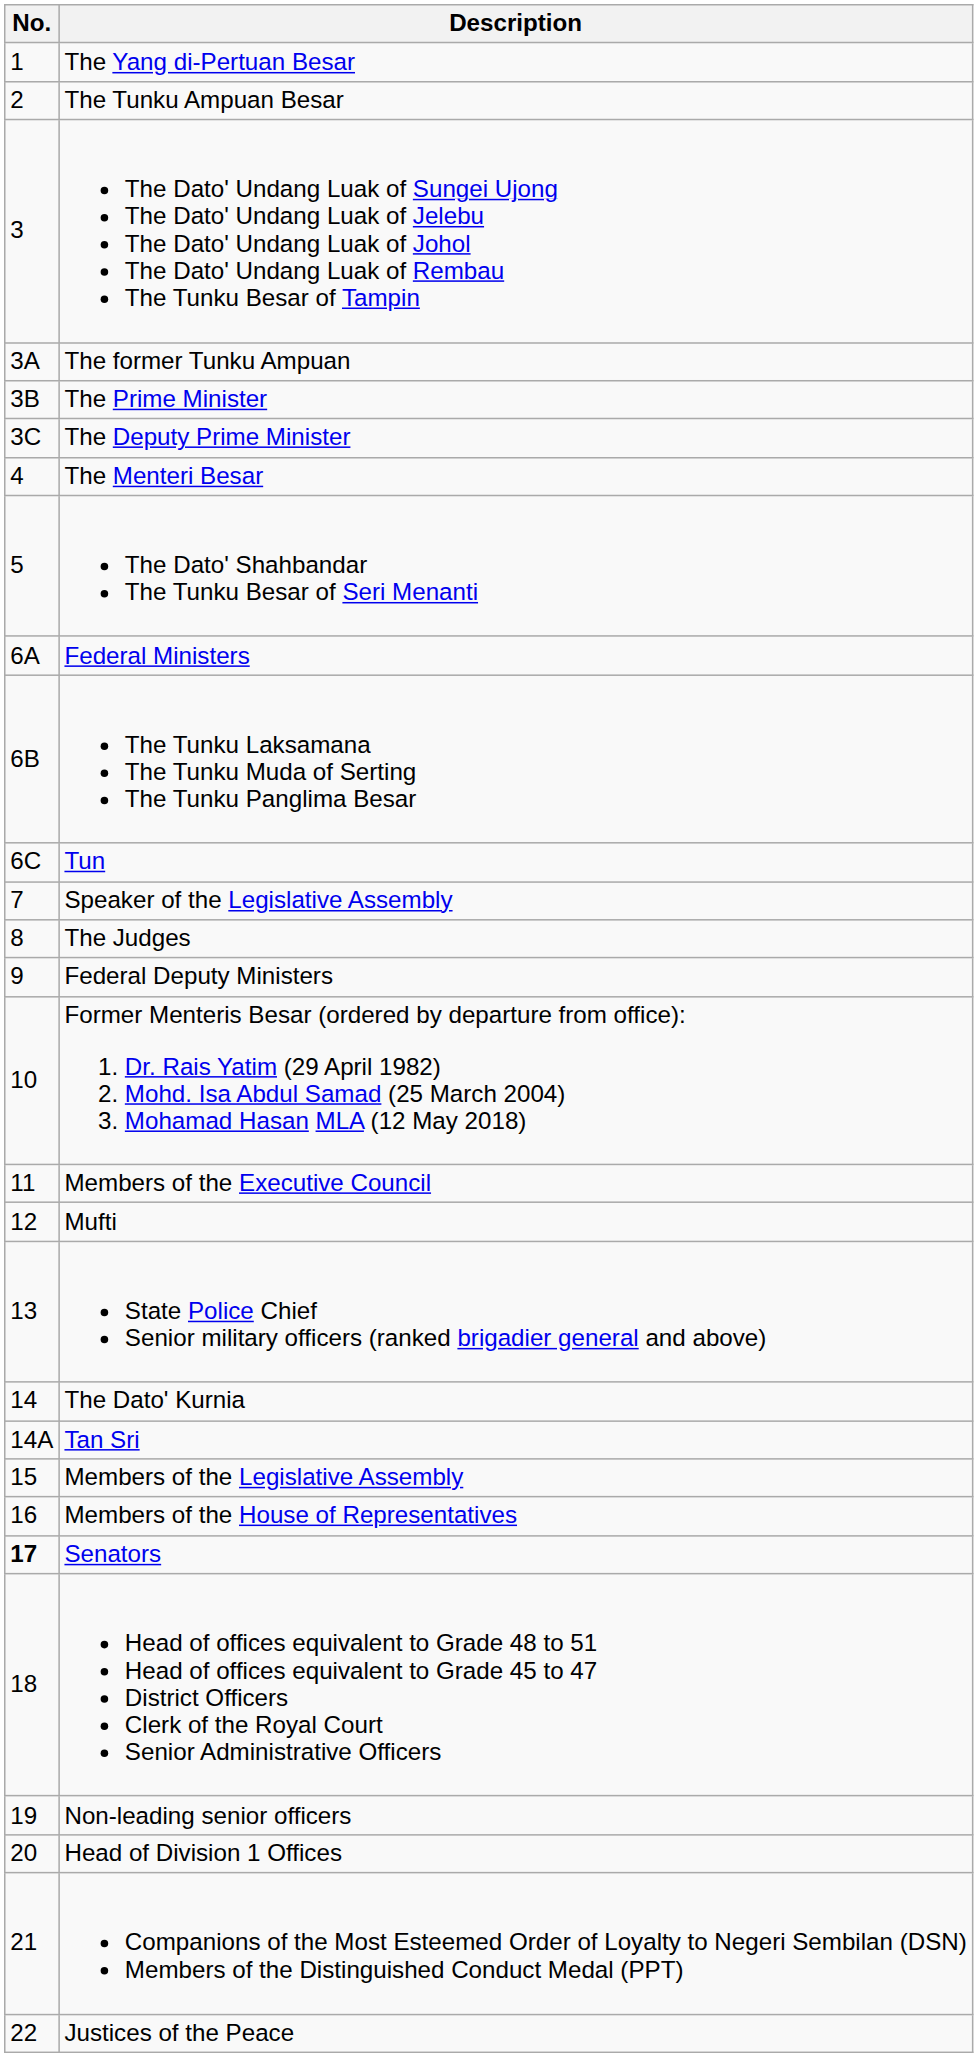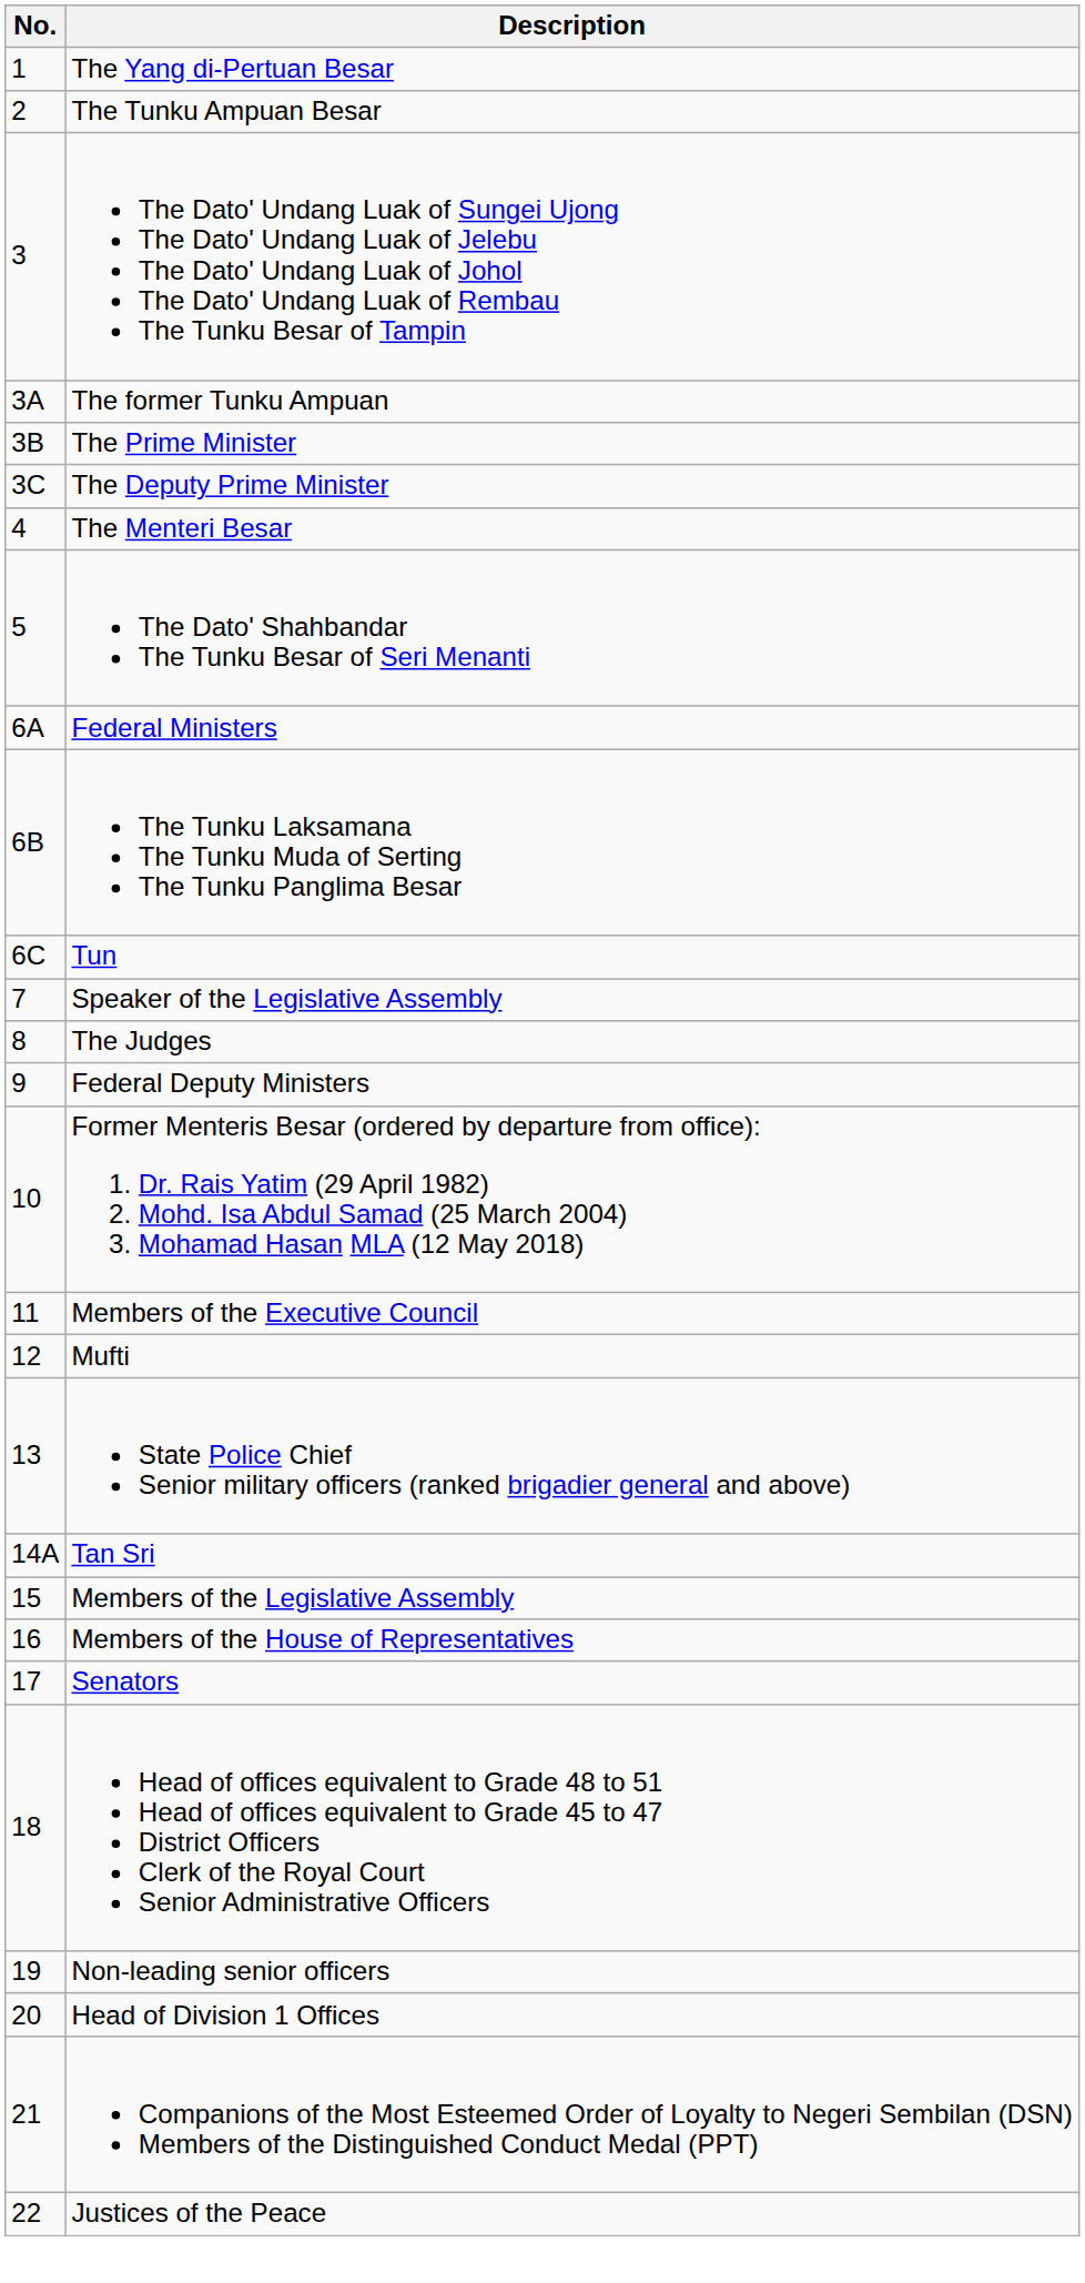- row: 14 | The Dato' Kurnia
Senators | No.: bold -> normal
